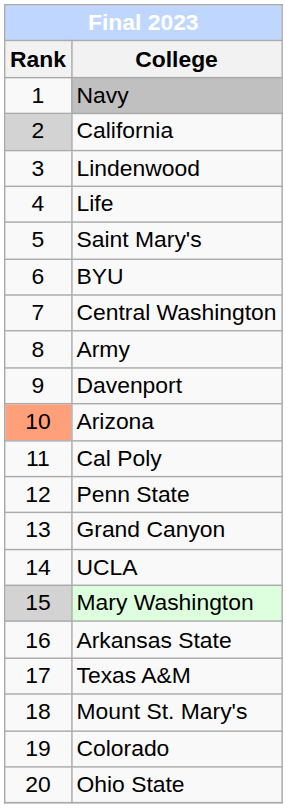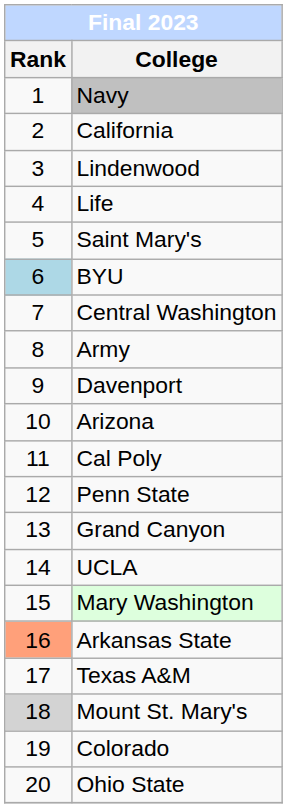California | Rank: lightgrey background -> no background
BYU | Rank: no background -> lightblue background
Arizona | Rank: lightsalmon background -> no background
Mary Washington | Rank: lightgrey background -> no background
Arkansas State | Rank: no background -> lightsalmon background
Mount St. Mary's | Rank: no background -> lightgrey background
